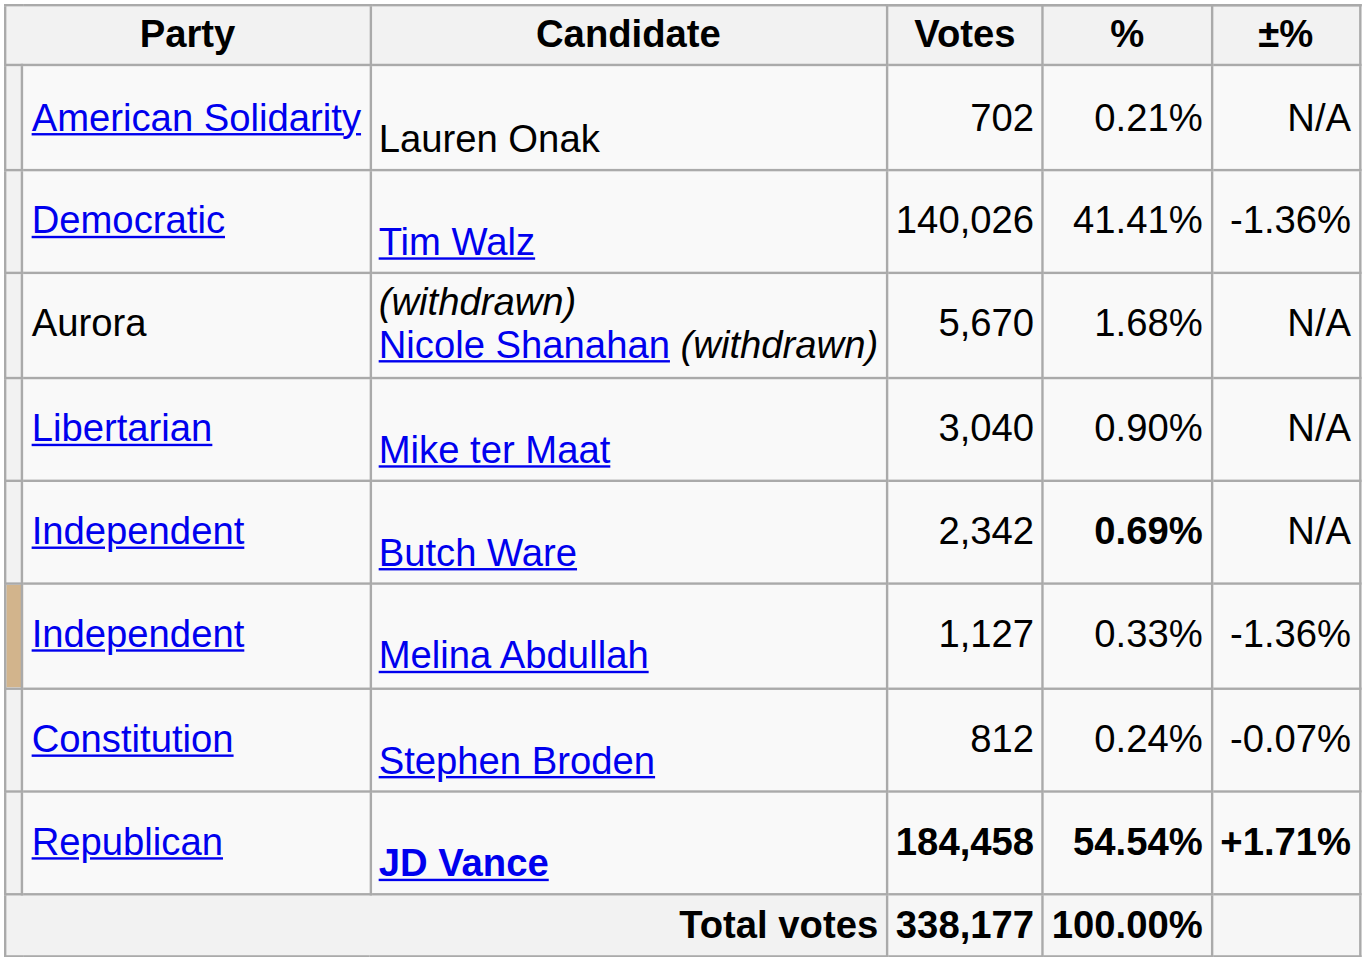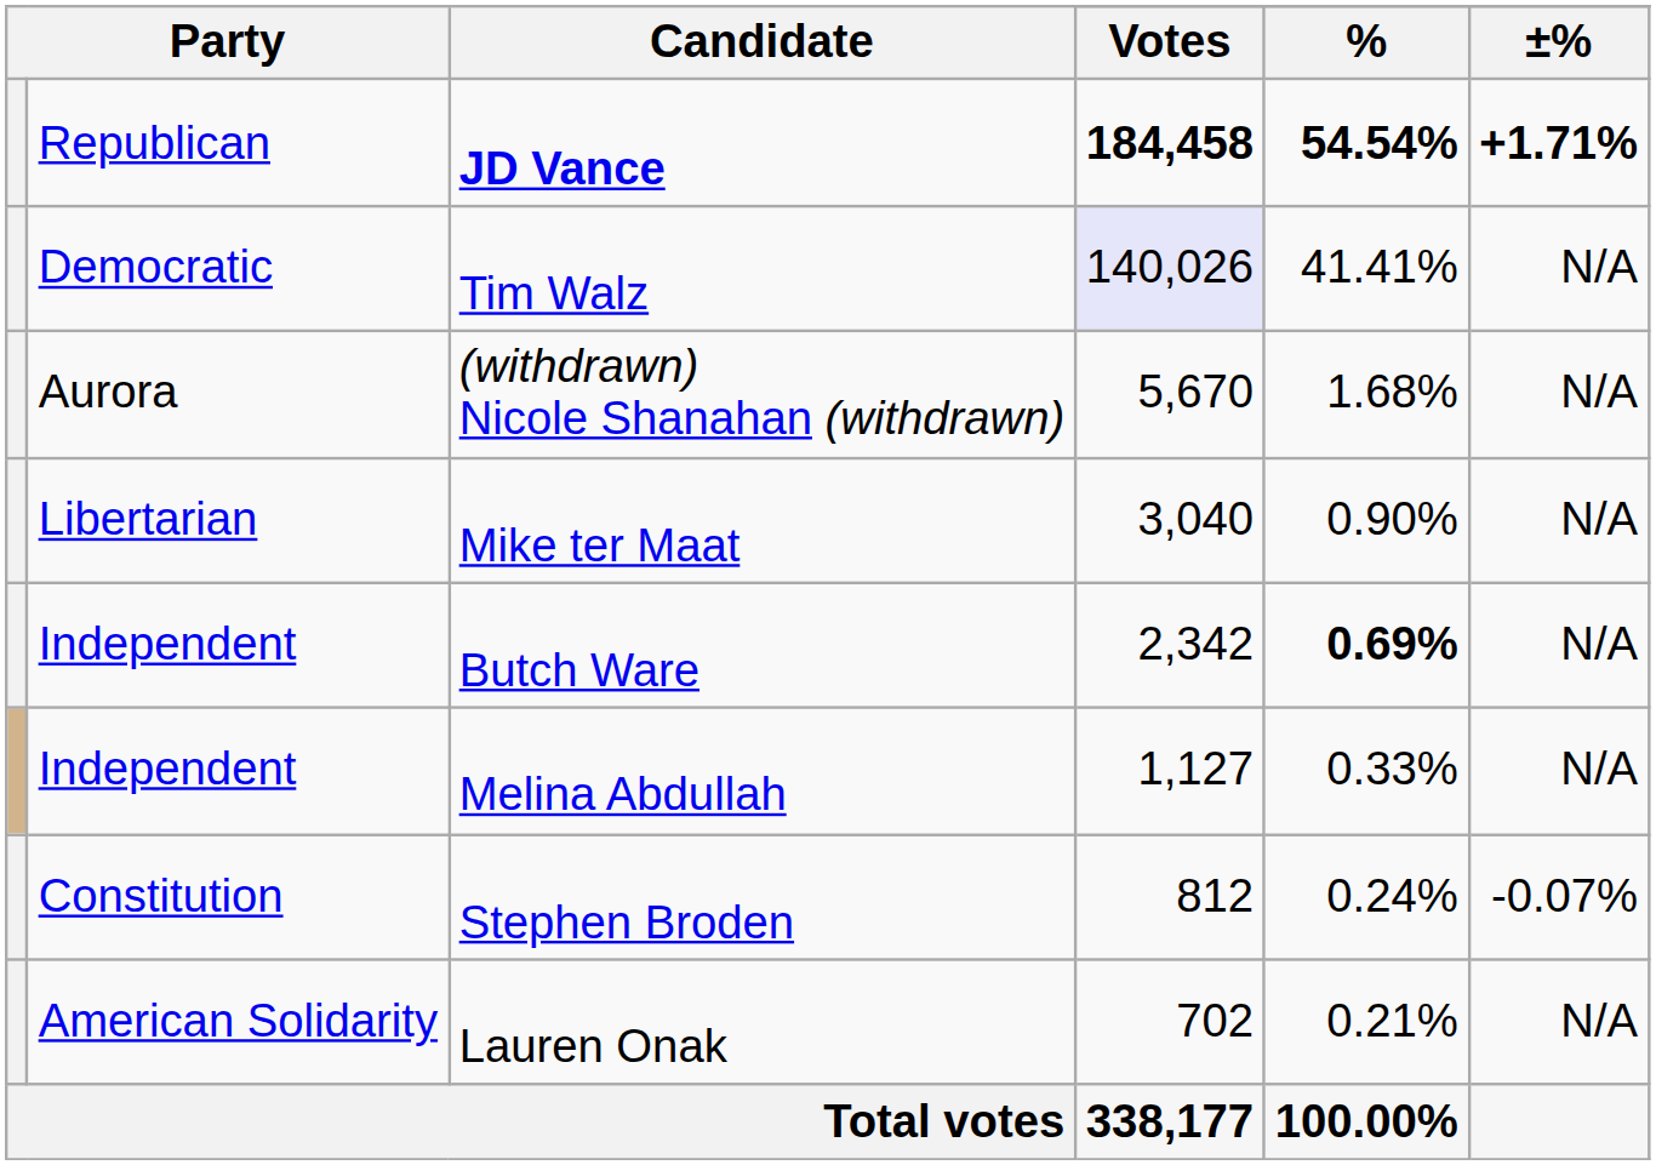rows swapped: JD Vance <-> Lauren Onak
Tim Walz | Votes: no background -> lavender background
Tim Walz | ±%: -1.36% -> N/A
Melina Abdullah | ±%: -1.36% -> N/A
